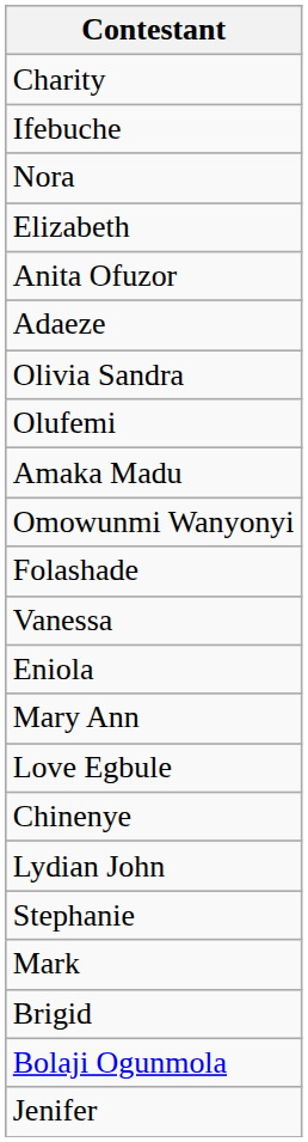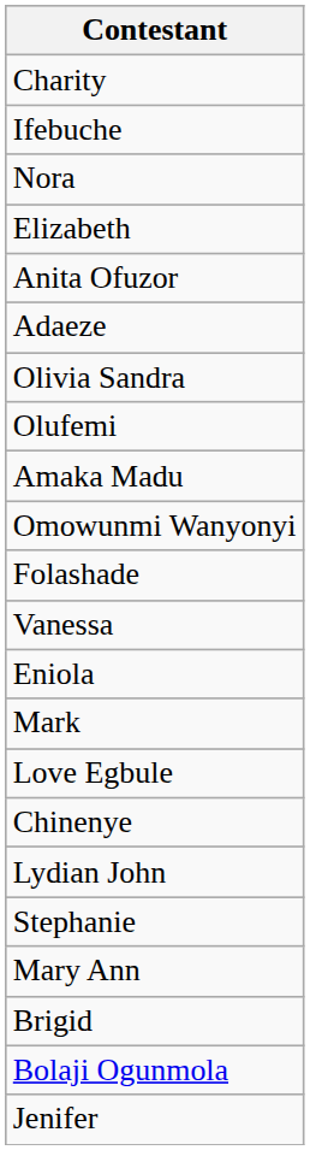row 15 | column 1: Mary Ann -> Mark
row 20 | column 1: Mark -> Mary Ann
